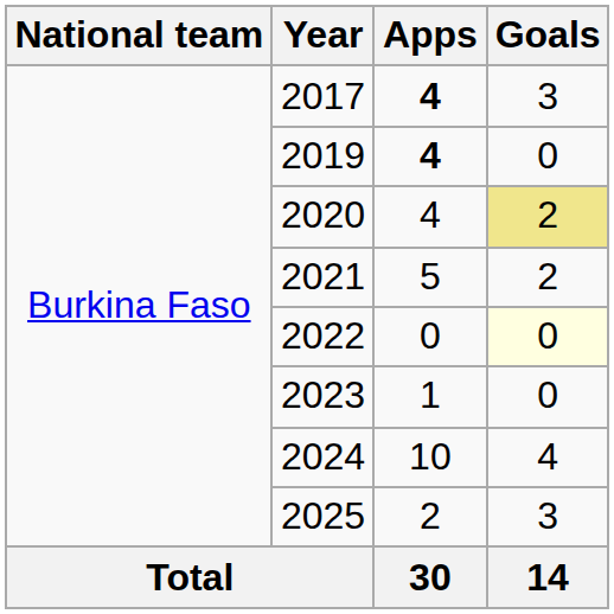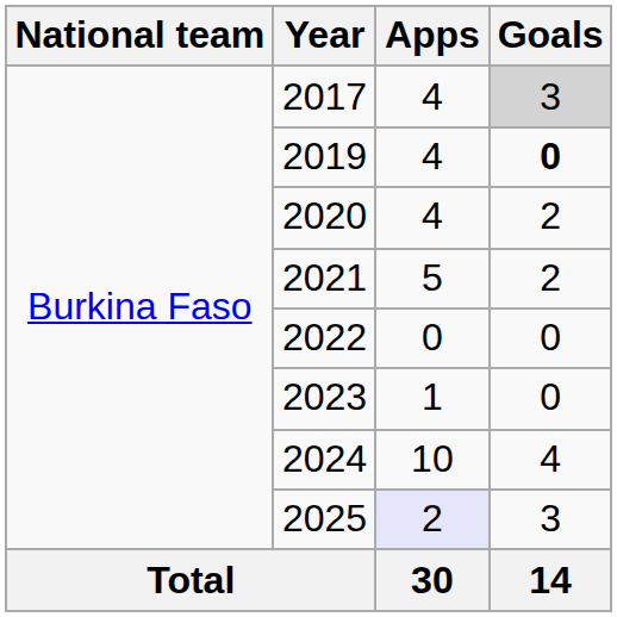2017 | Apps: bold -> normal
2017 | Goals: no background -> lightgrey background
2019 | Apps: bold -> normal
2019 | Goals: normal -> bold
2020 | Goals: khaki background -> no background
2022 | Goals: lightyellow background -> no background
2025 | Apps: no background -> lavender background
